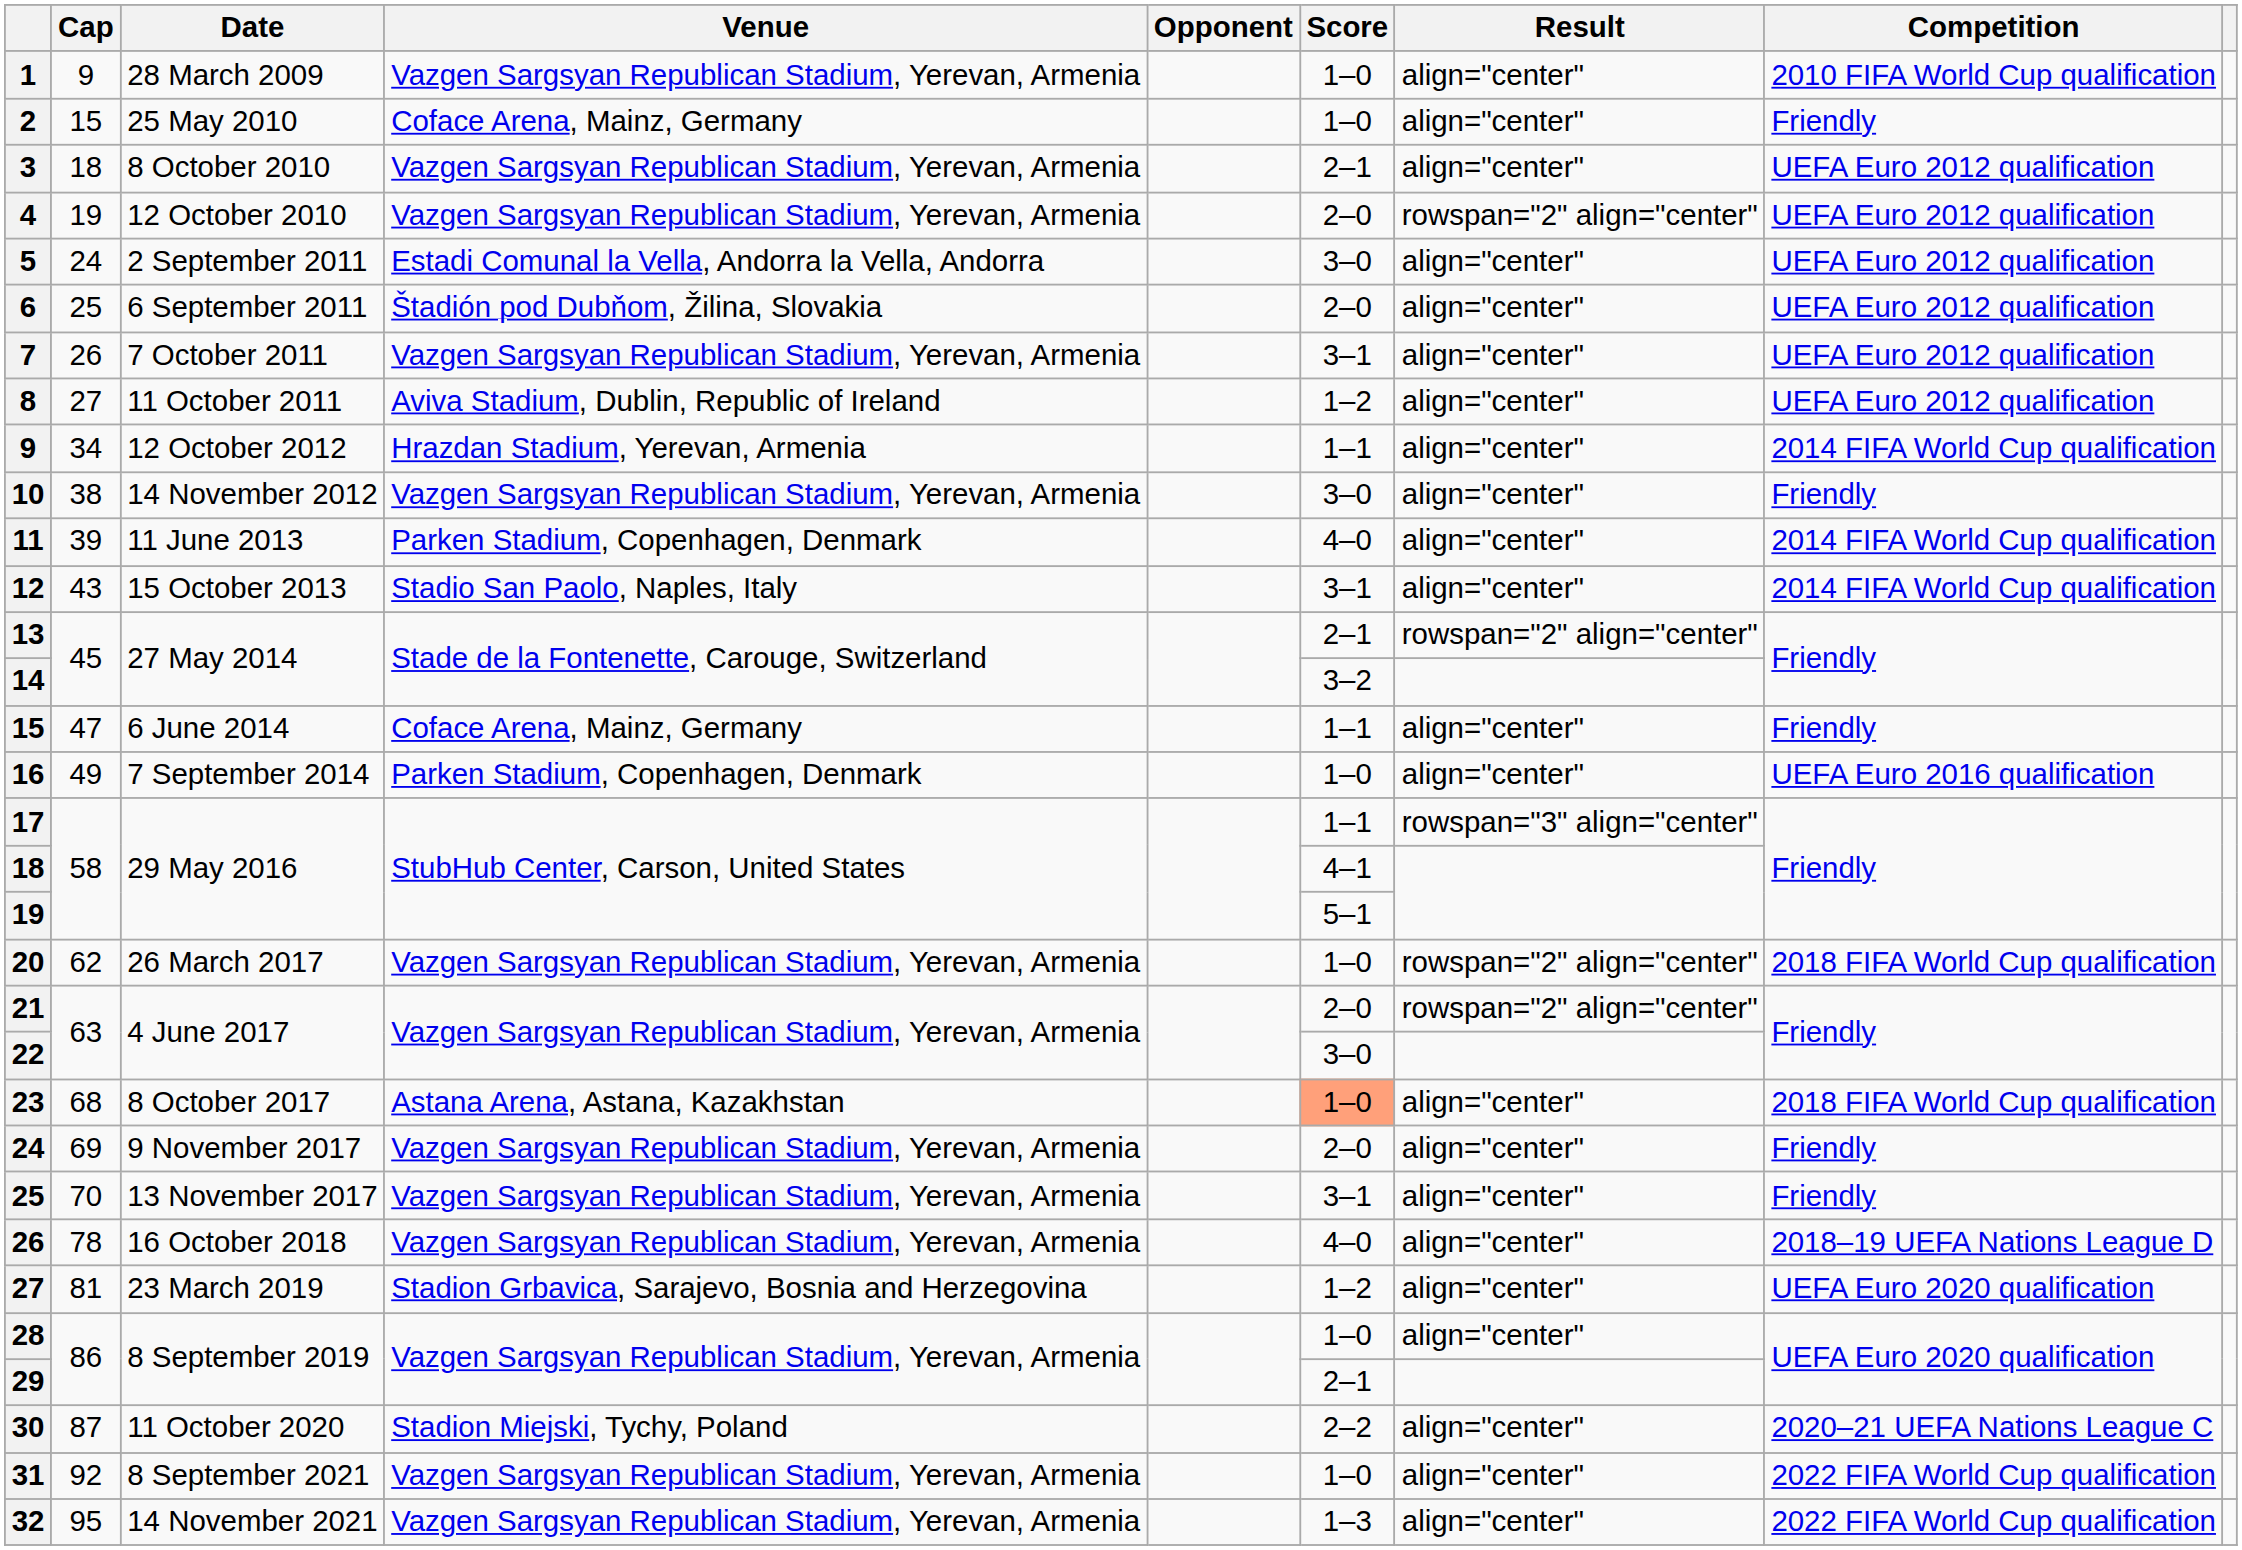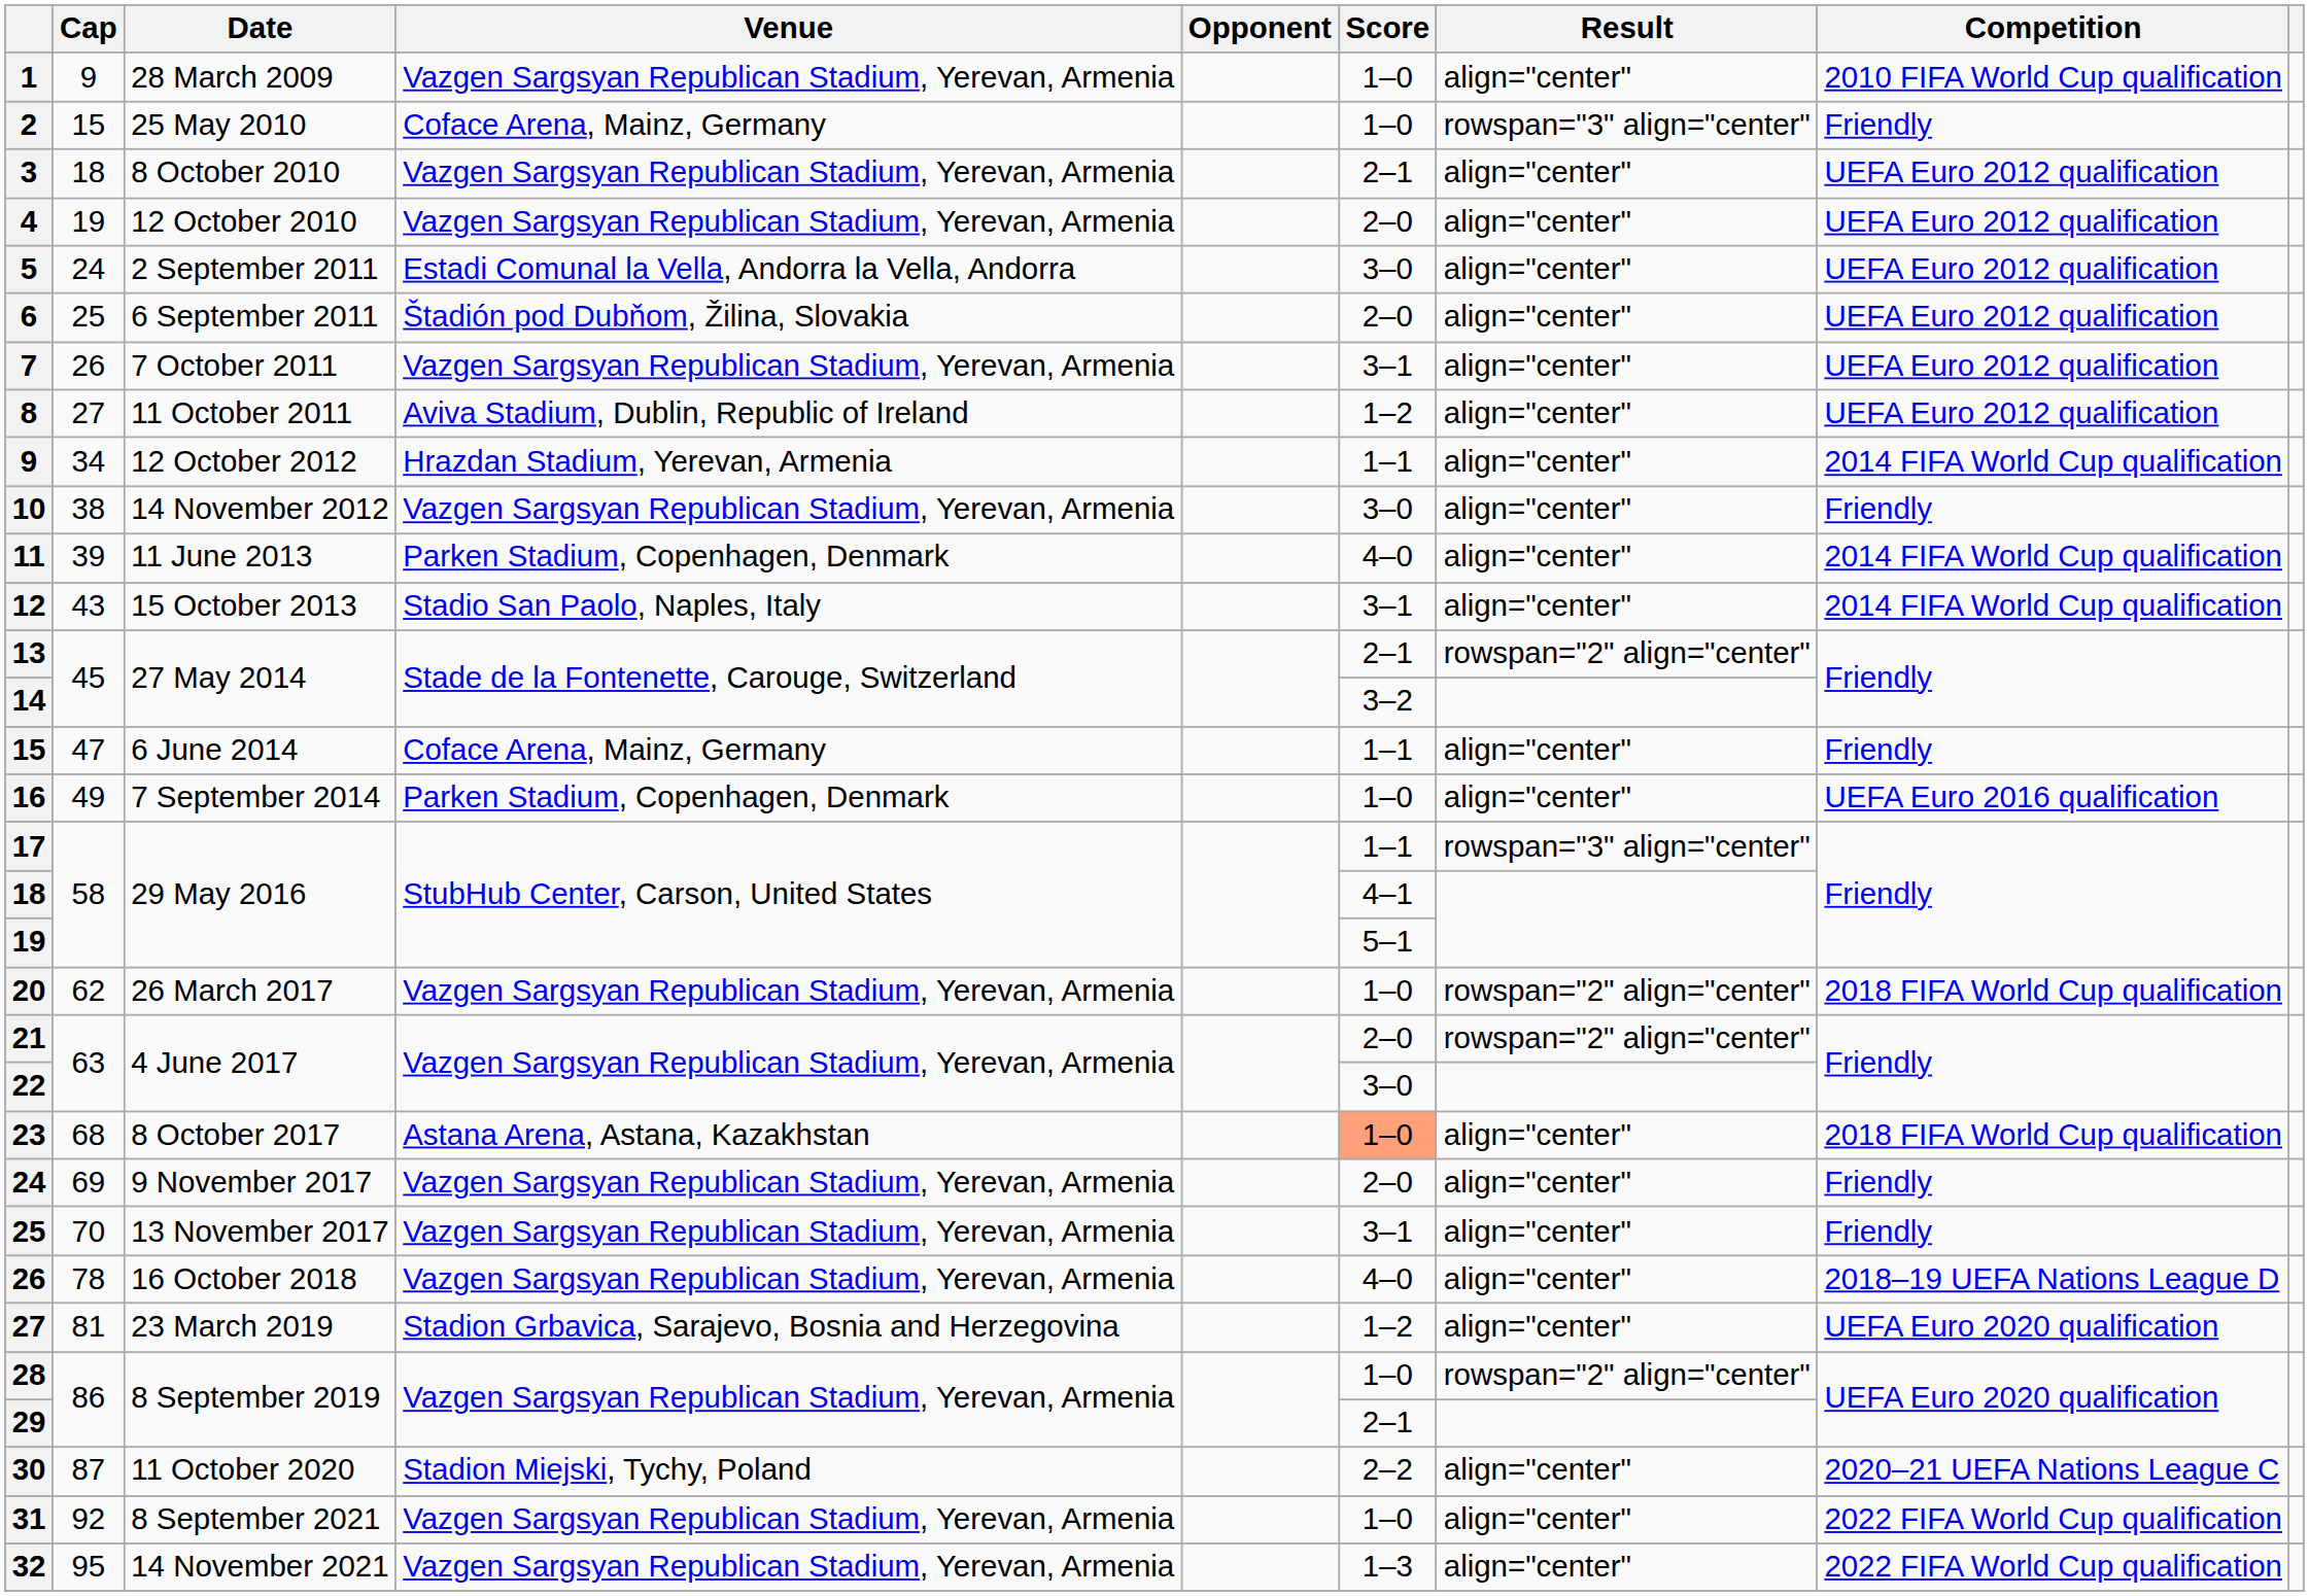2 | Result: align="center" -> rowspan="3" align="center"
4 | Result: rowspan="2" align="center" -> align="center"
28 | Result: align="center" -> rowspan="2" align="center"
